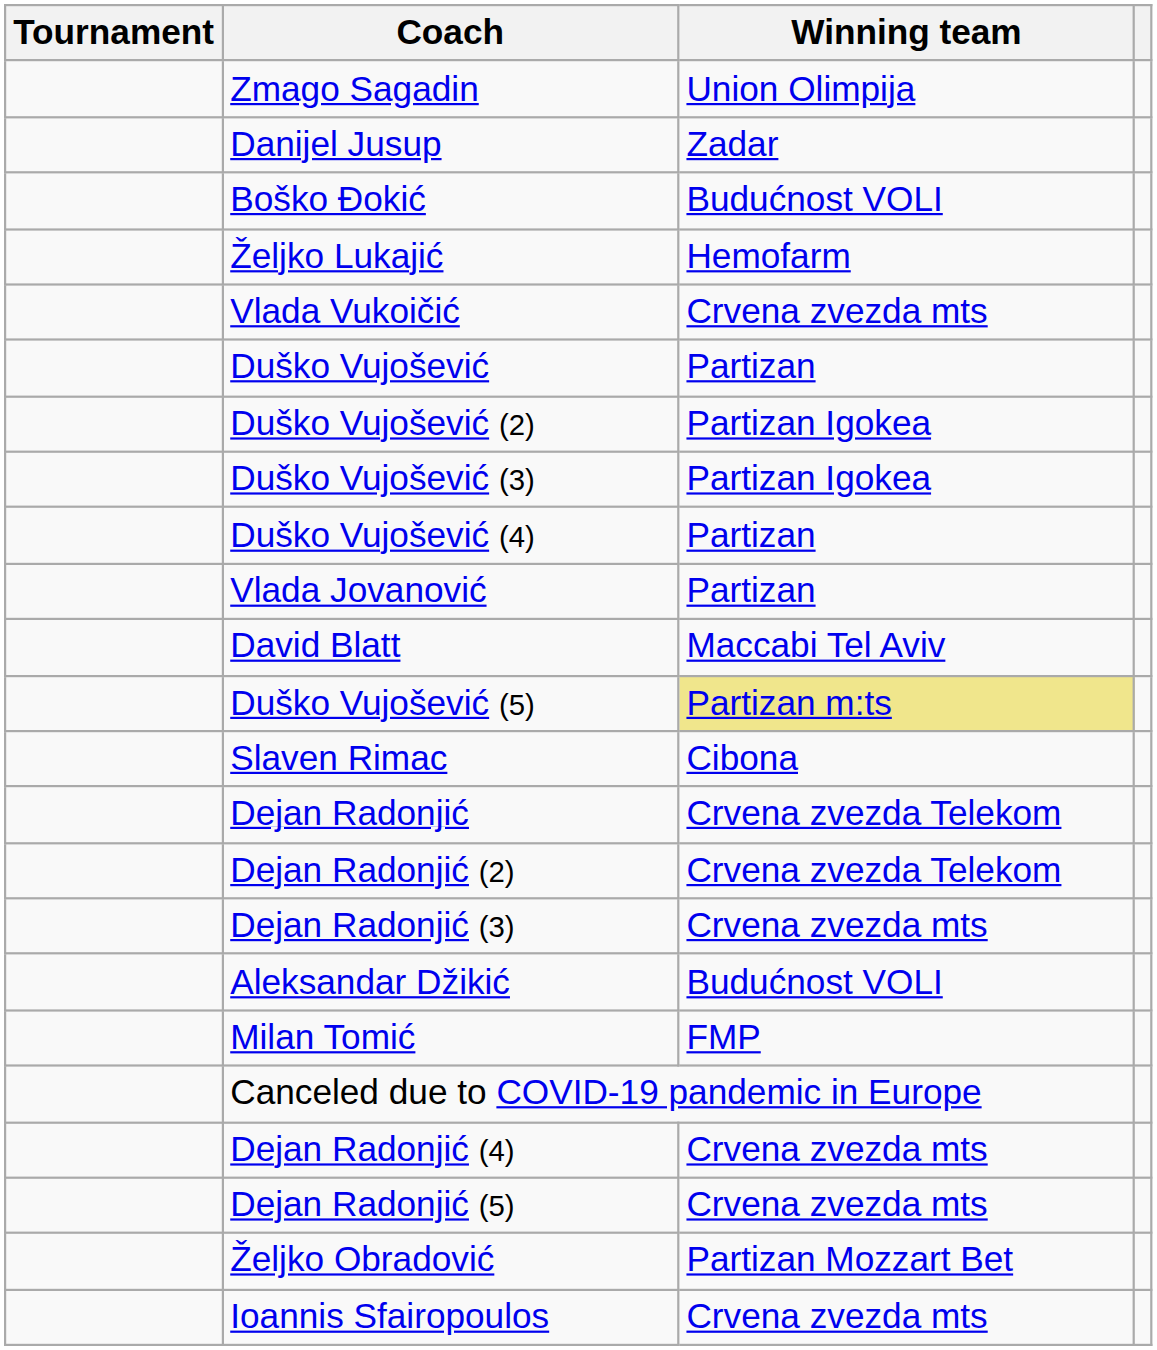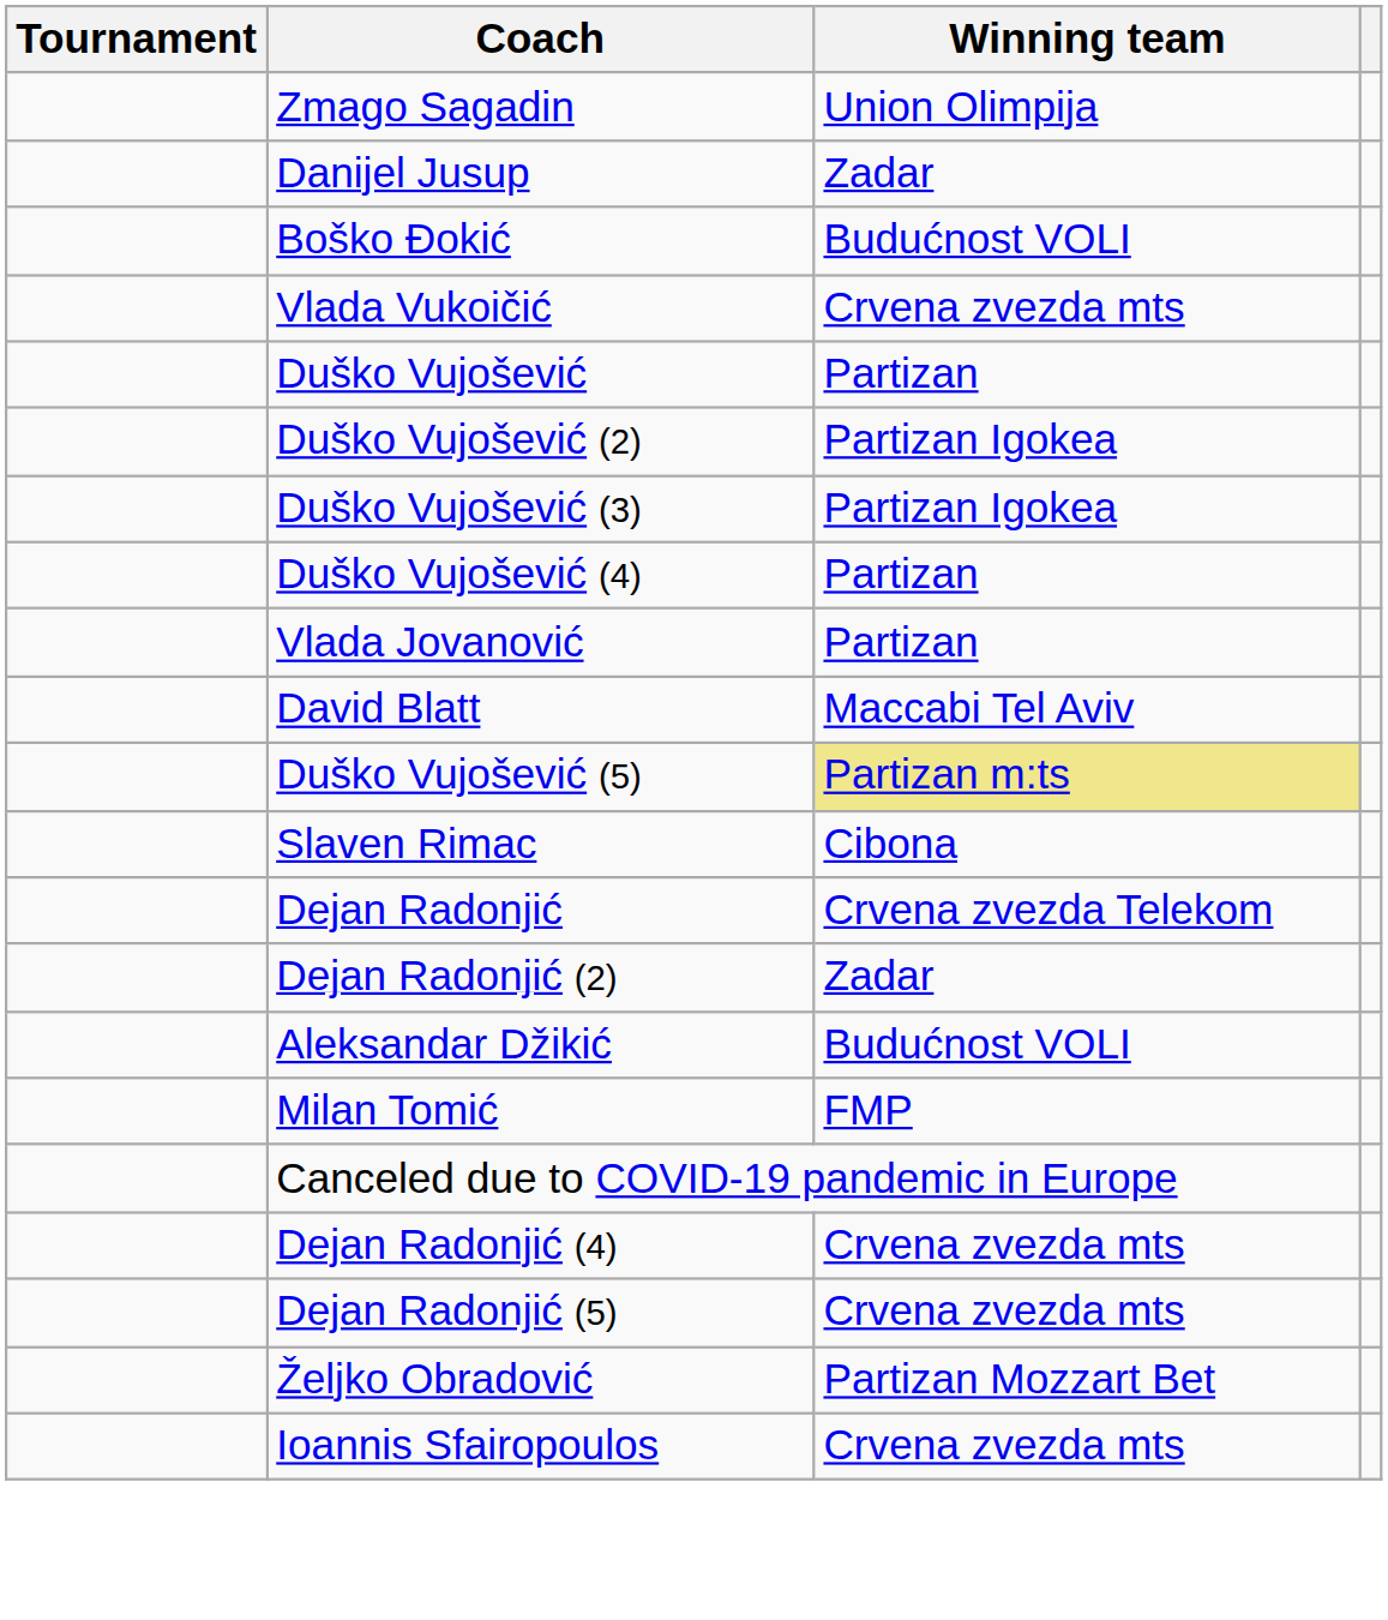- row: Željko Lukajić | Hemofarm
Dejan Radonjić (2) | Winning team: Crvena zvezda Telekom -> Zadar
- row: Dejan Radonjić (3) | Crvena zvezda mts
